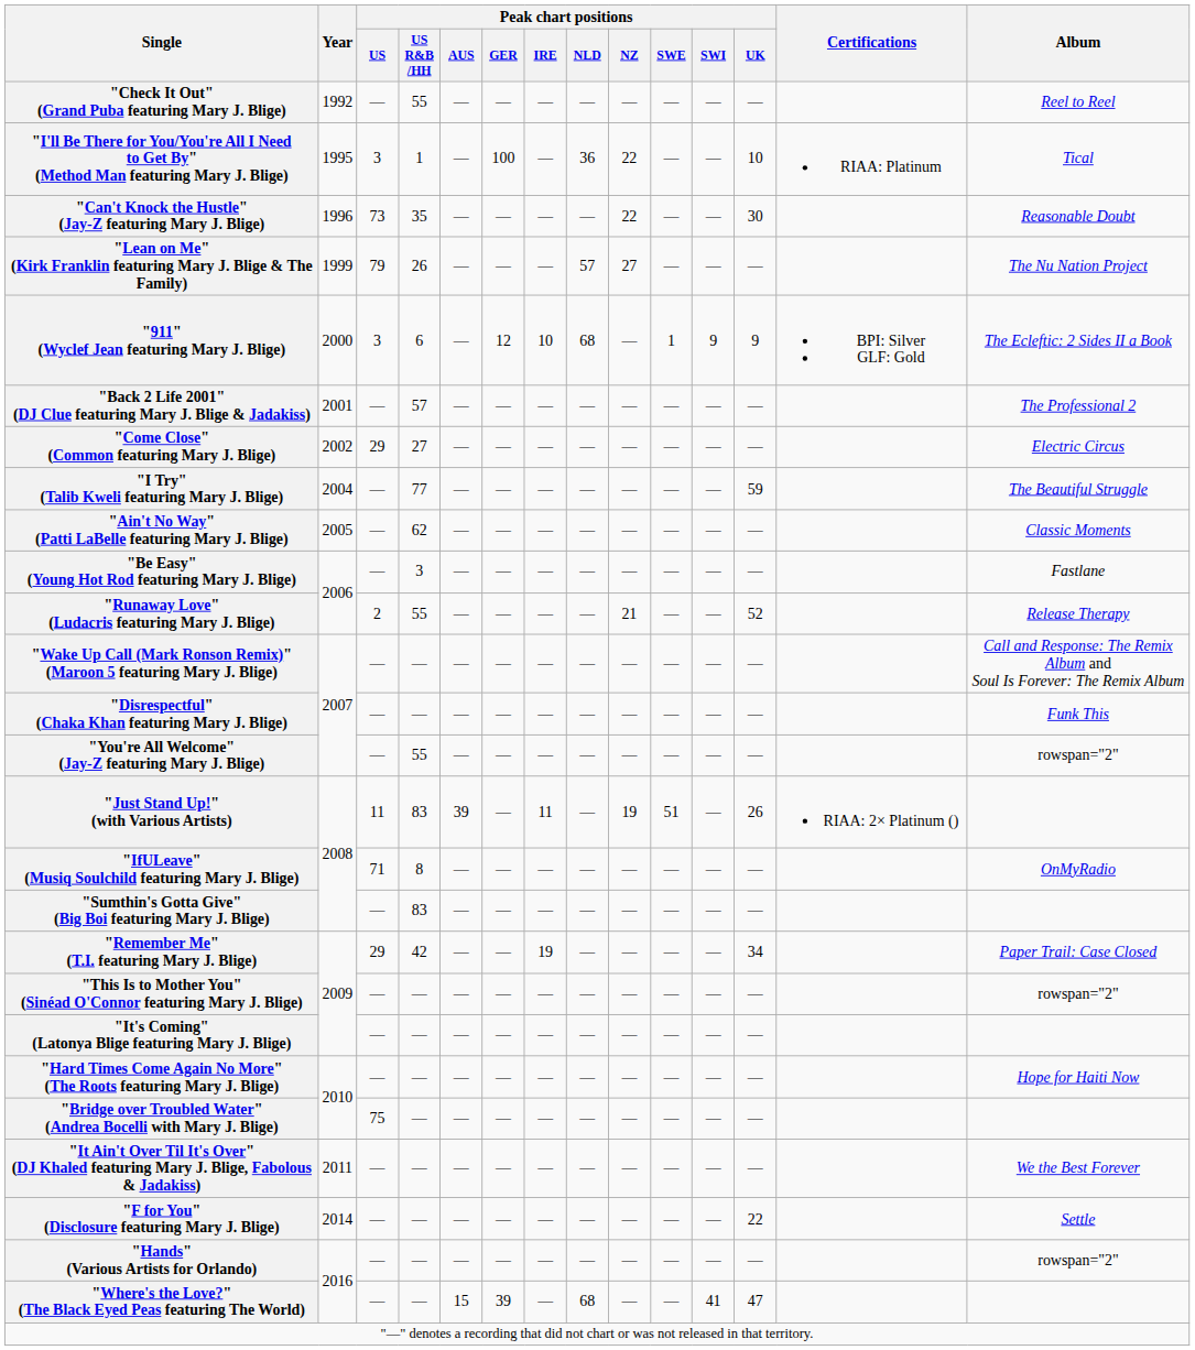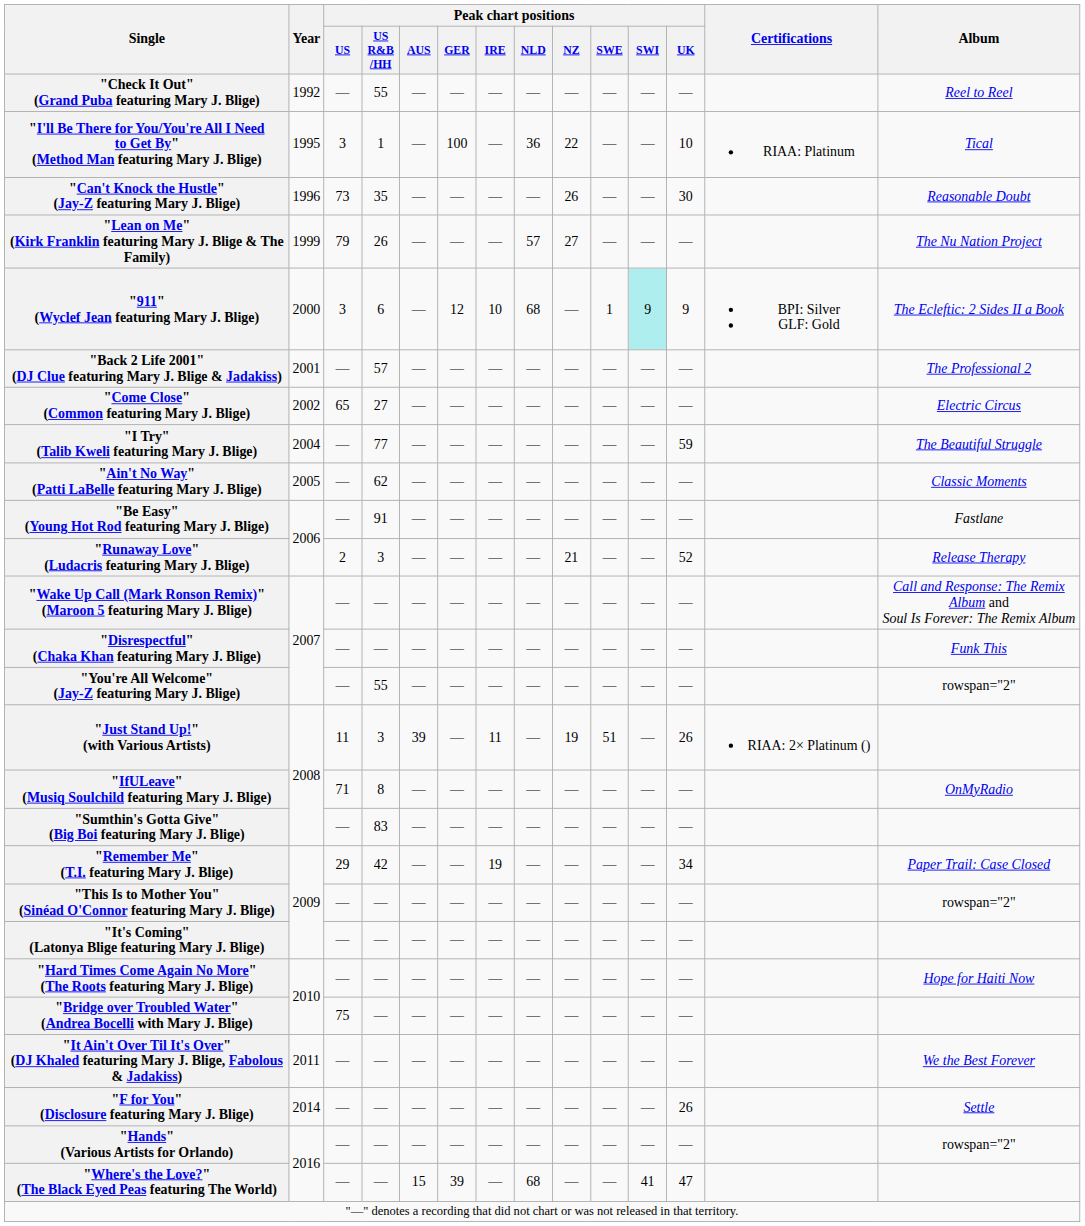"Can't Knock the Hustle" (Jay-Z featuring Mary J. Blige) | Peak chart positions / NZ: 22 -> 26
"911" (Wyclef Jean featuring Mary J. Blige) | Peak chart positions / SWI: no background -> paleturquoise background
"Come Close" (Common featuring Mary J. Blige) | Peak chart positions / US: 29 -> 65
"Be Easy" (Young Hot Rod featuring Mary J. Blige) | Peak chart positions / US R&B /HH: 3 -> 91
"Runaway Love" (Ludacris featuring Mary J. Blige) | Peak chart positions / US R&B /HH: 55 -> 3
"Just Stand Up!" (with Various Artists) | Peak chart positions / US R&B /HH: 83 -> 3
"F for You" (Disclosure featuring Mary J. Blige) | Peak chart positions / UK: 22 -> 26
